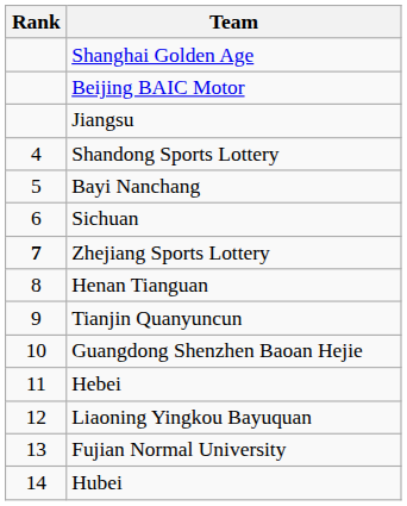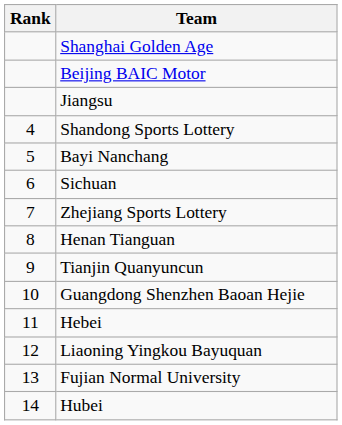Zhejiang Sports Lottery | Rank: bold -> normal
